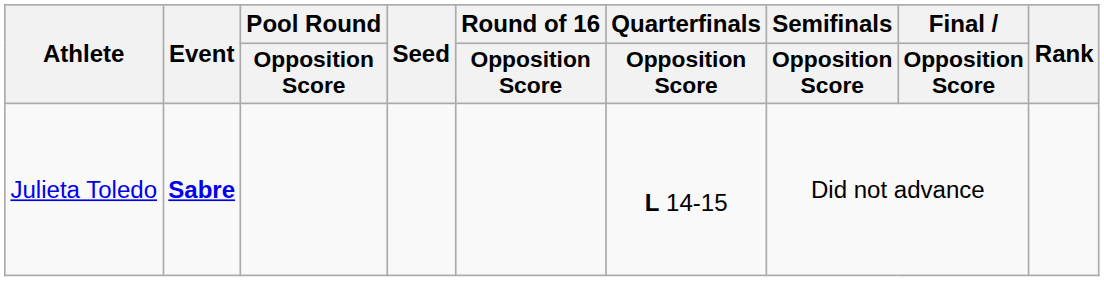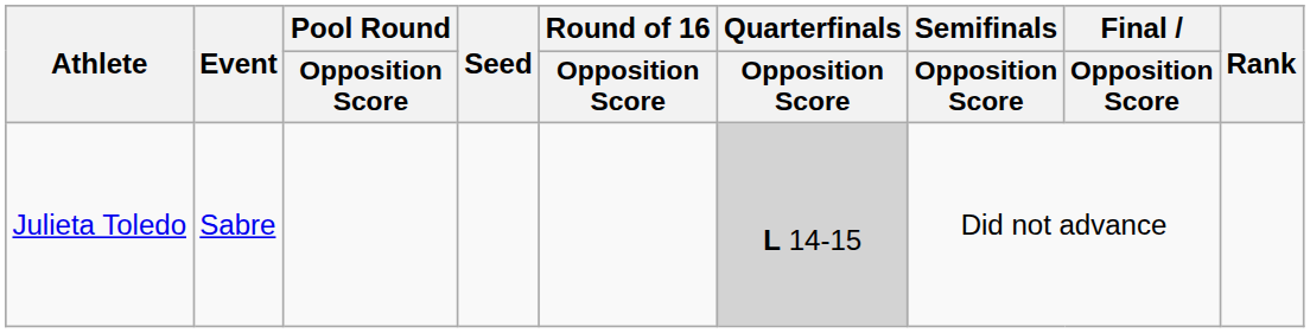Julieta Toledo | Event: bold -> normal
Julieta Toledo | Quarterfinals / Opposition Score: no background -> lightgrey background
